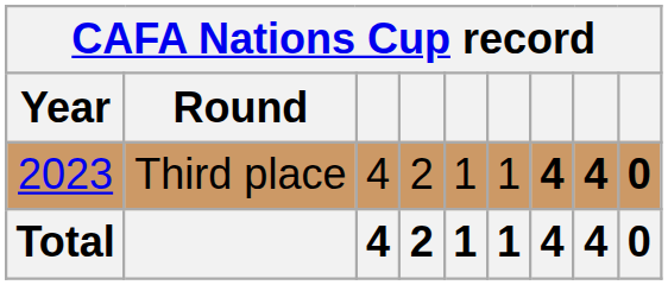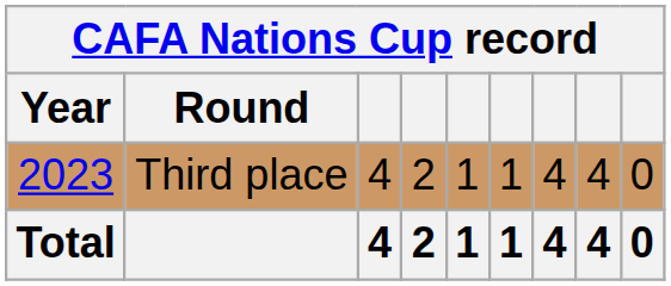Third place | column 7: bold -> normal
Third place | column 8: bold -> normal
Third place | column 9: bold -> normal
